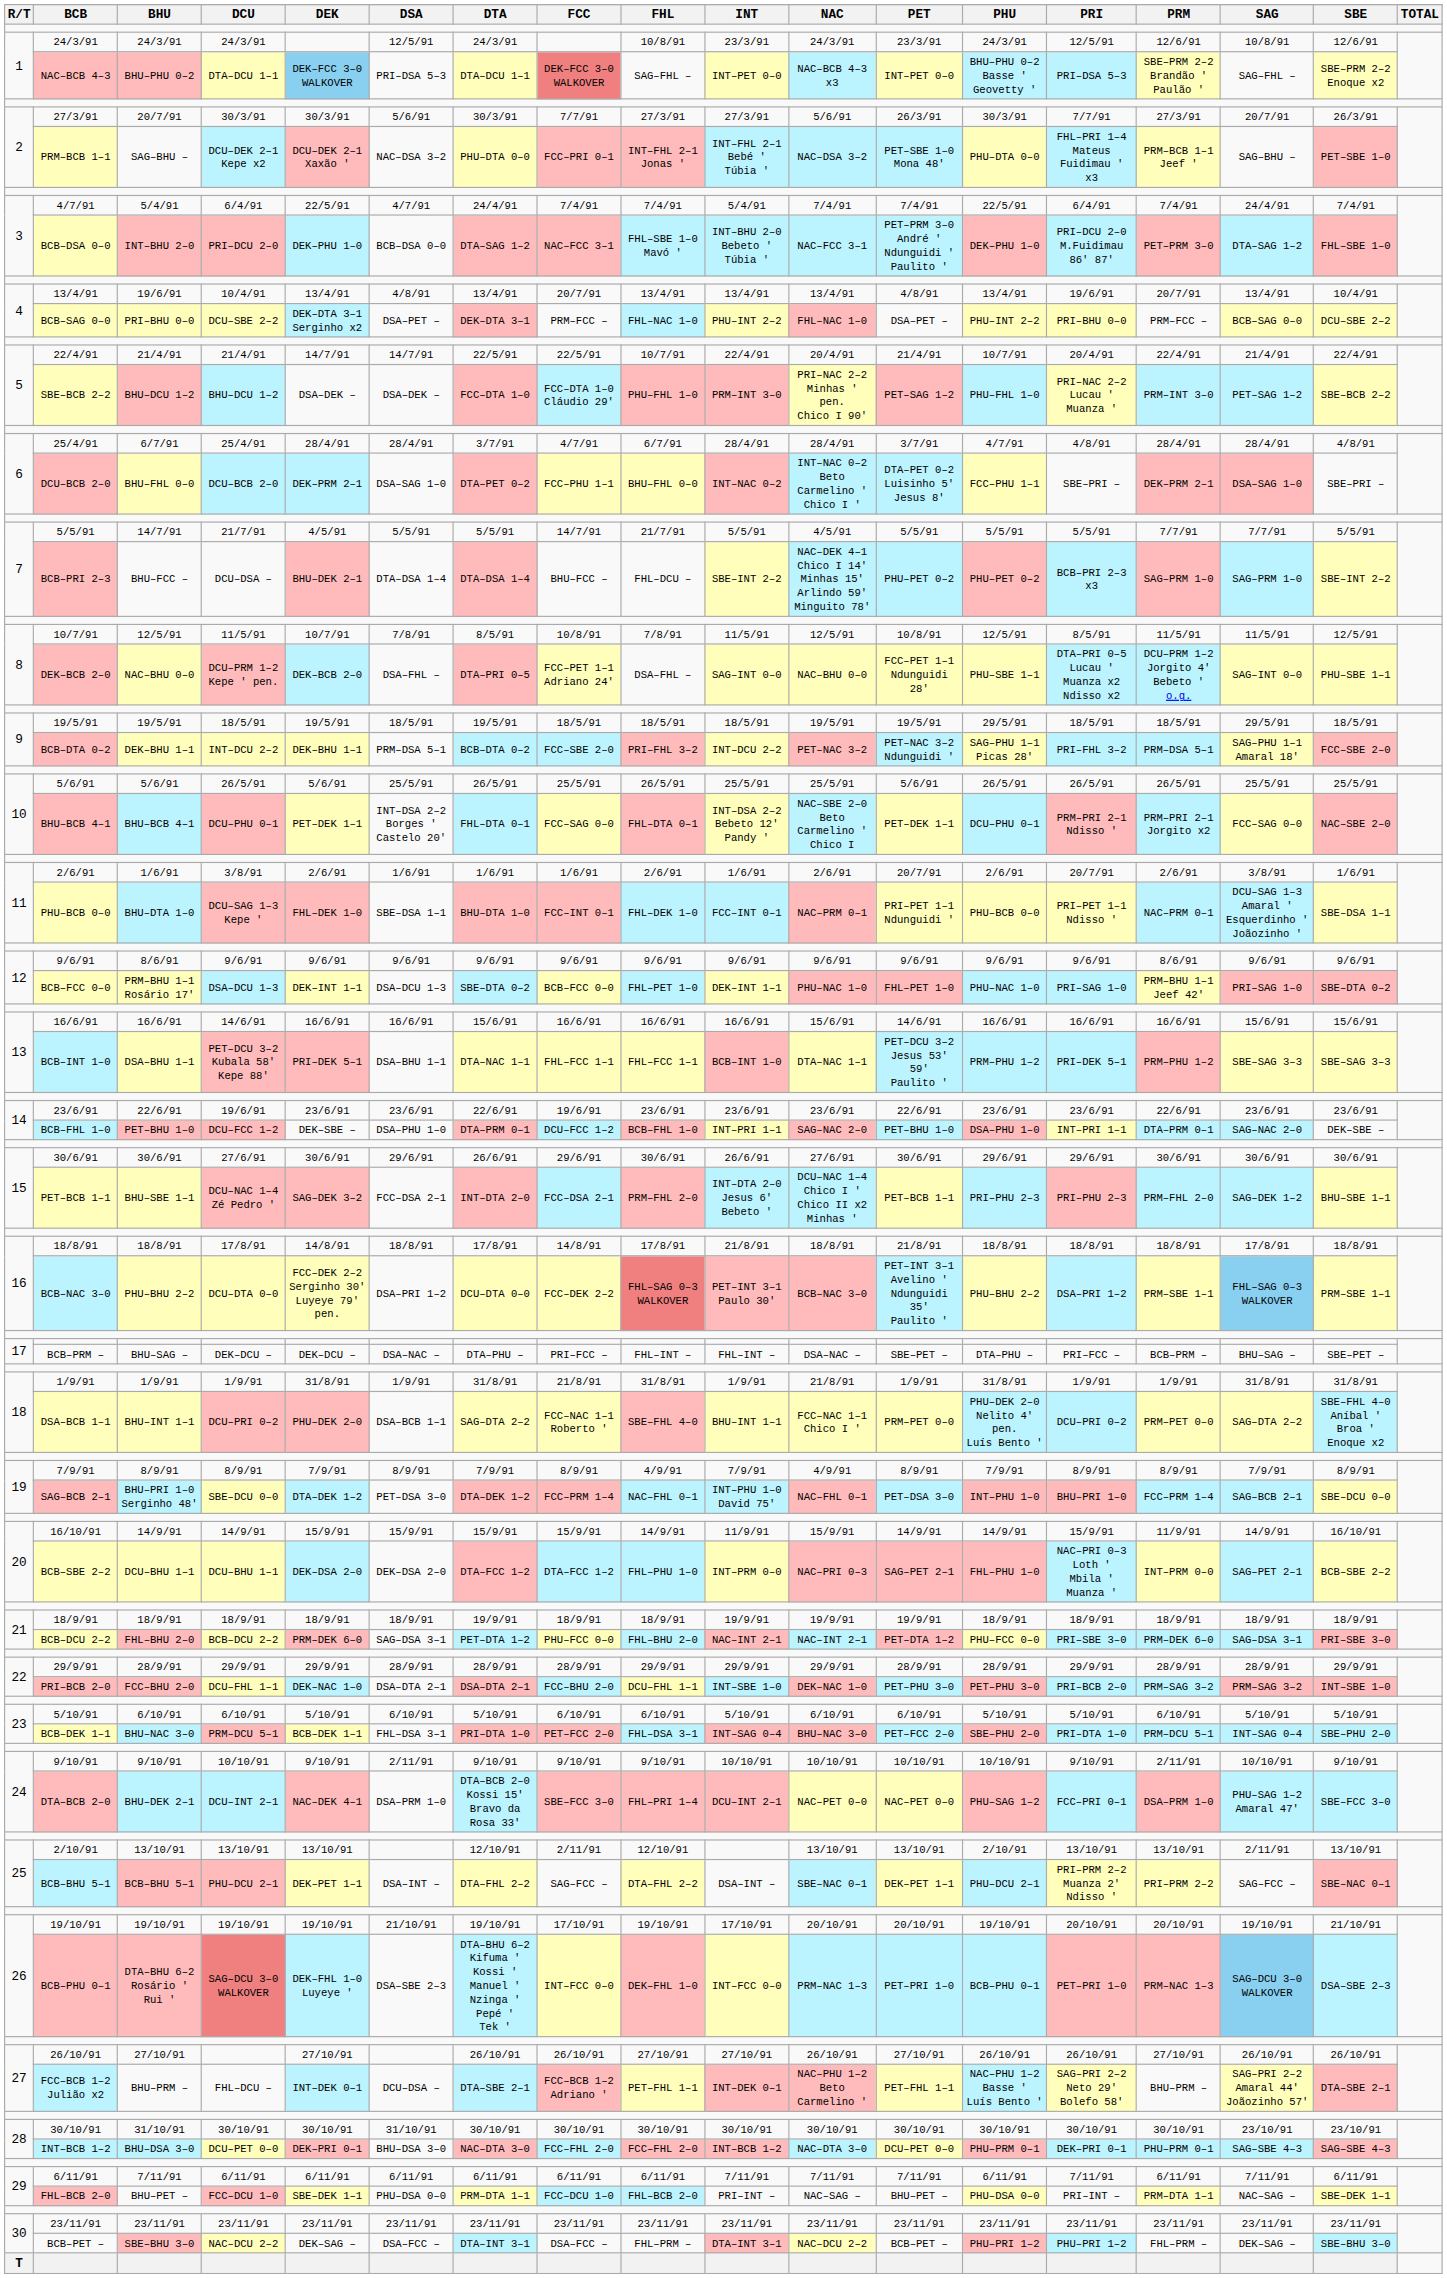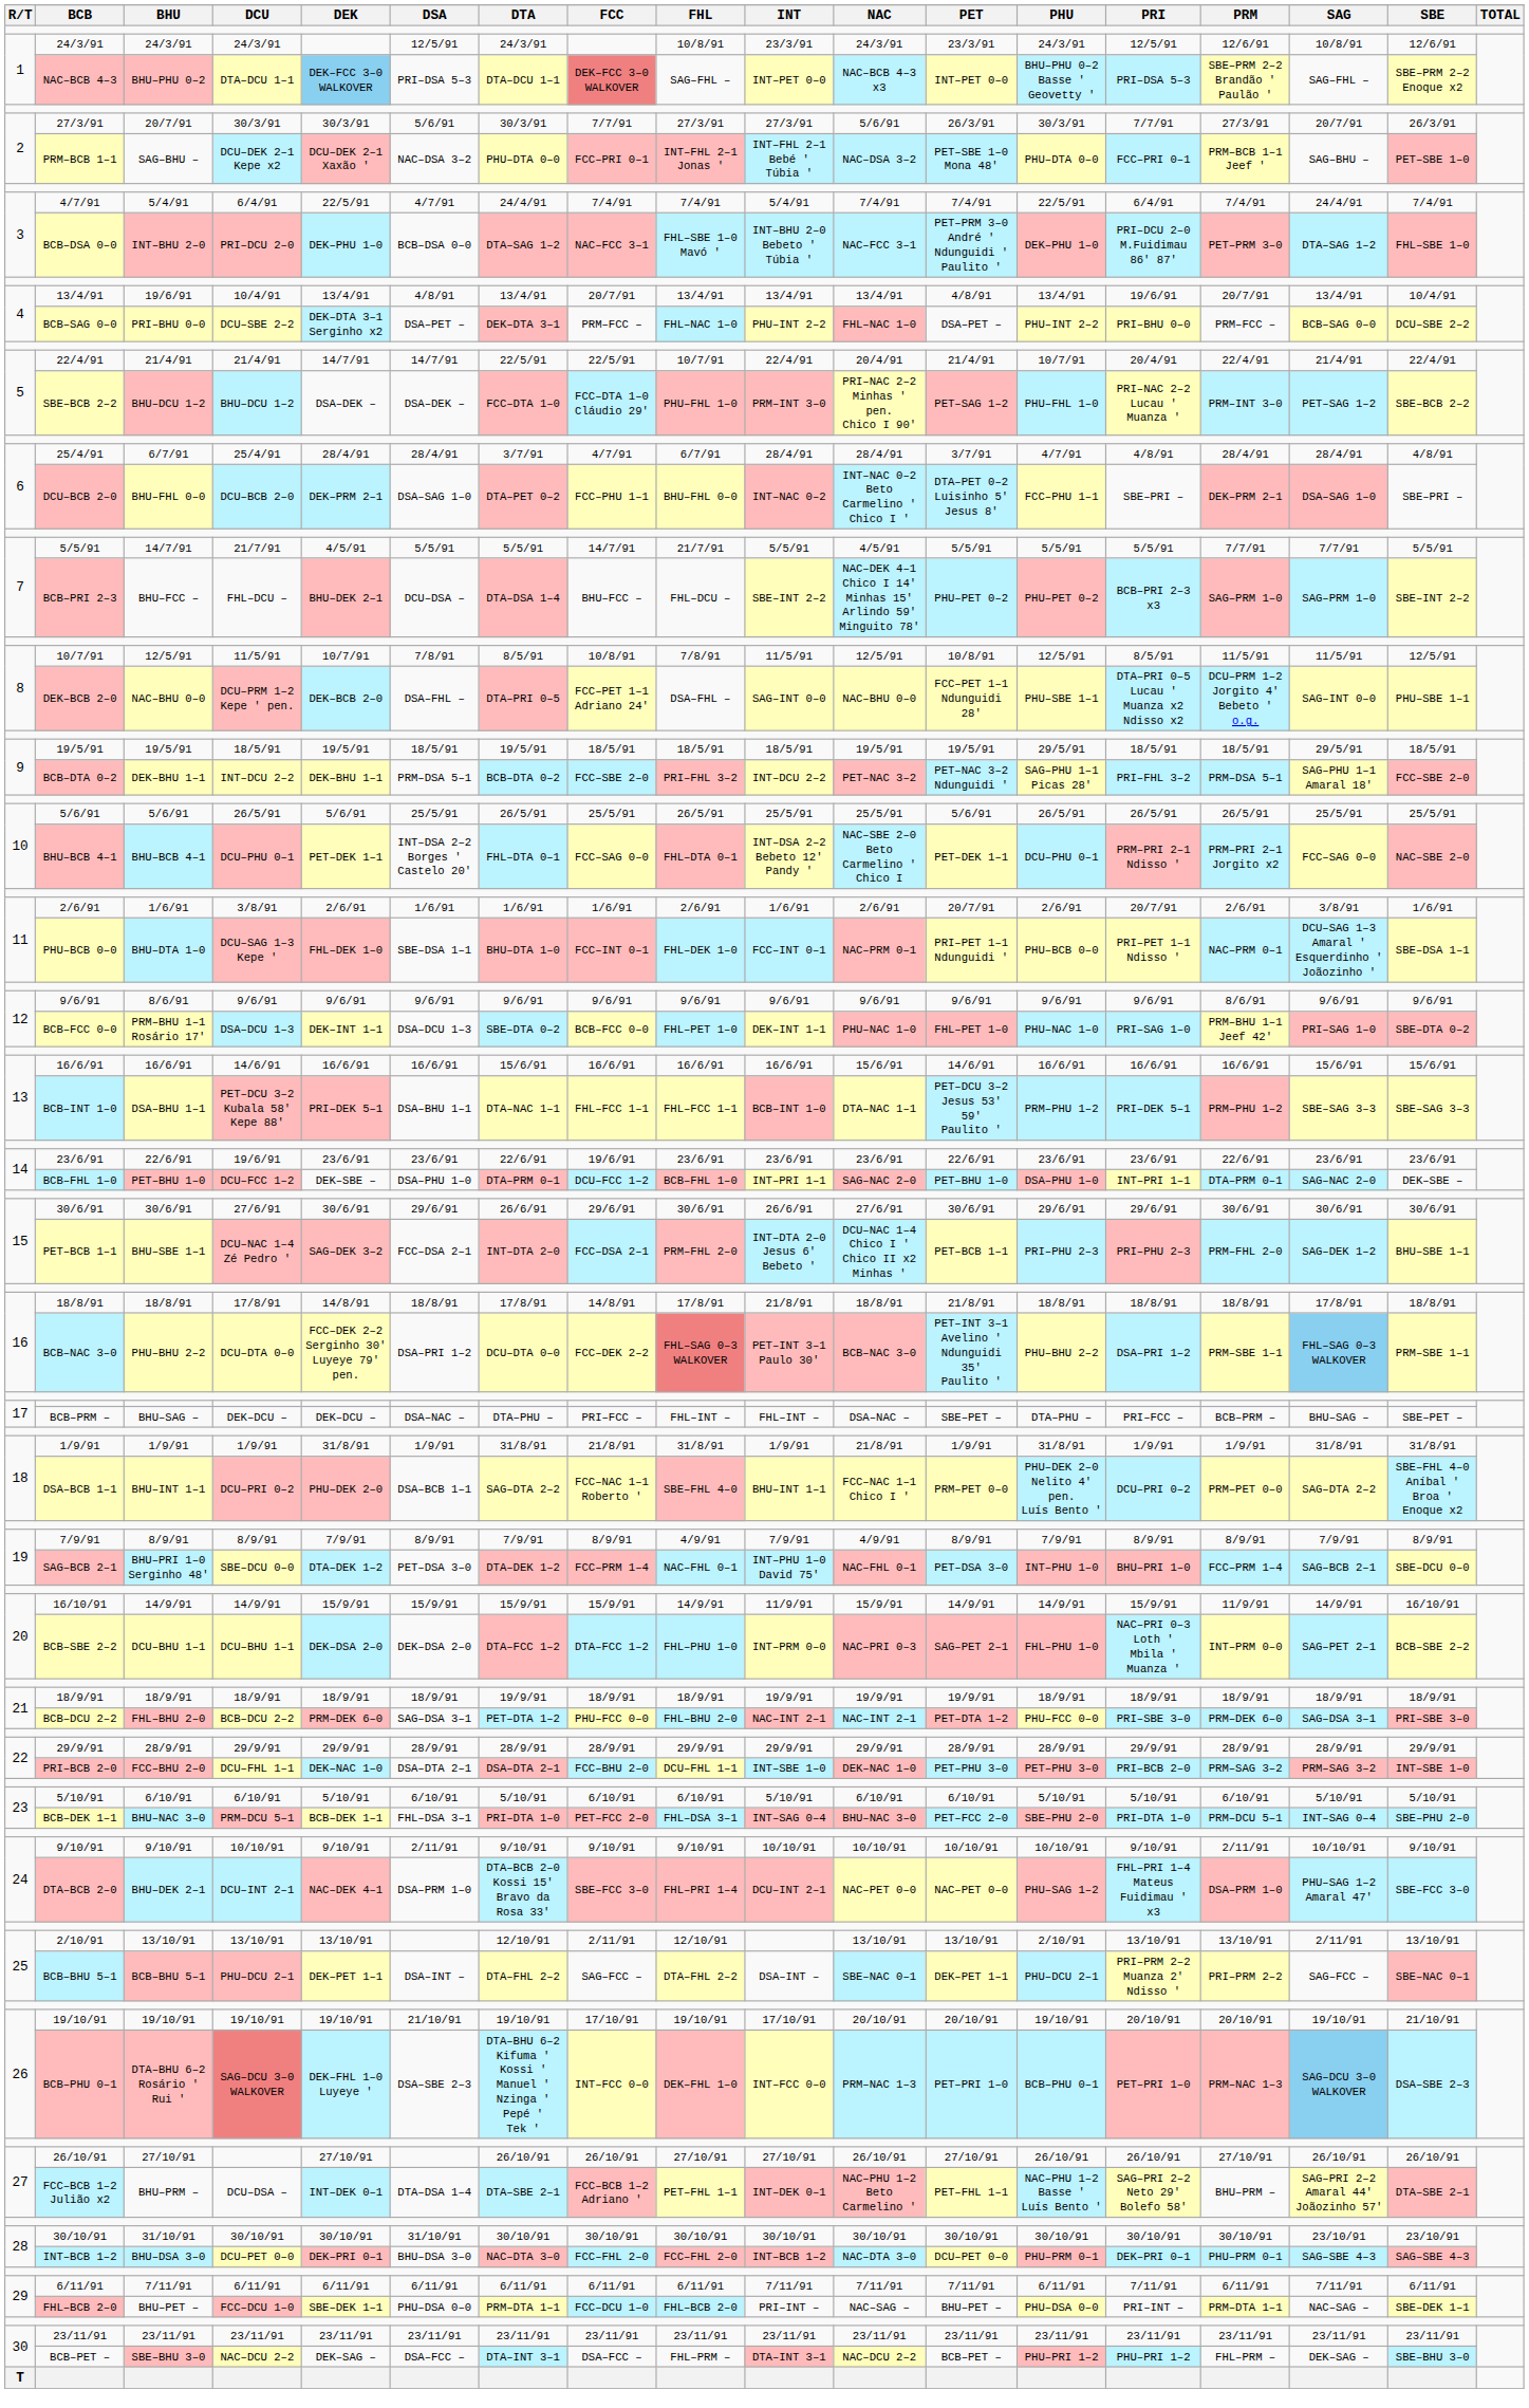PRM–BCB 1–1 | PRI: FHL–PRI 1–4 Mateus Fuidimau ' x3 -> FCC–PRI 0–1
BCB–PRI 2–3 | DCU: DCU–DSA – -> FHL–DCU –
BCB–PRI 2–3 | DSA: DTA–DSA 1–4 -> DCU–DSA –
DTA–BCB 2–0 | PRI: FCC–PRI 0–1 -> FHL–PRI 1–4 Mateus Fuidimau ' x3
FCC–BCB 1–2 Julião x2 | DCU: FHL–DCU – -> DCU–DSA –
FCC–BCB 1–2 Julião x2 | DSA: DCU–DSA – -> DTA–DSA 1–4
